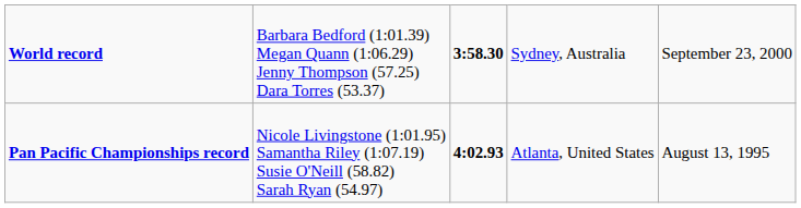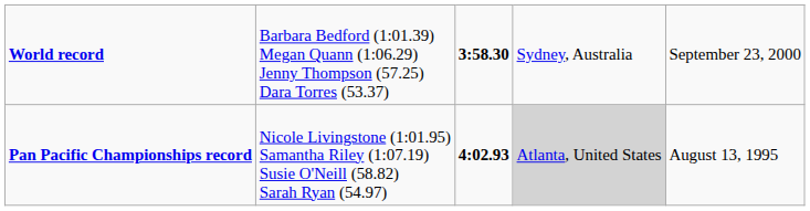Pan Pacific Championships record | column 4: no background -> lightgrey background
